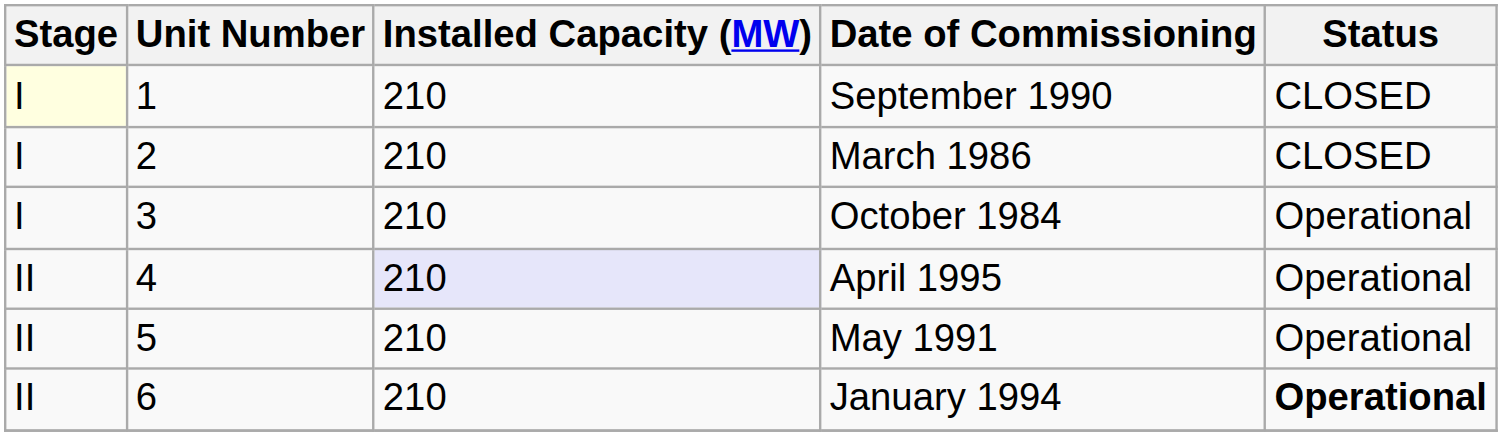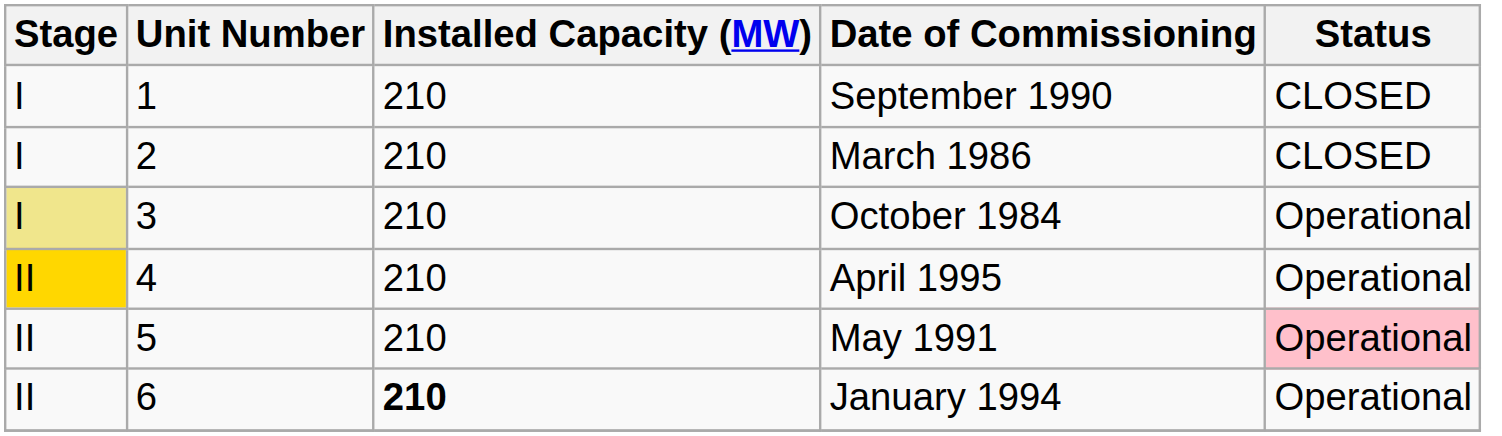September 1990 | Stage: lightyellow background -> no background
October 1984 | Stage: no background -> khaki background
April 1995 | Stage: no background -> gold background
April 1995 | Installed Capacity (MW): lavender background -> no background
May 1991 | Status: no background -> pink background
January 1994 | Installed Capacity (MW): normal -> bold
January 1994 | Status: bold -> normal
